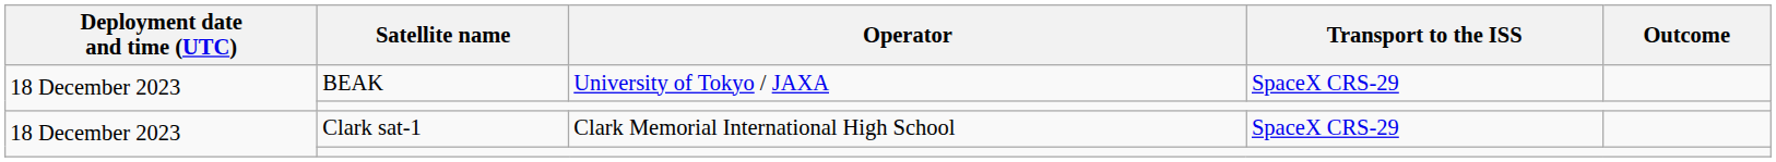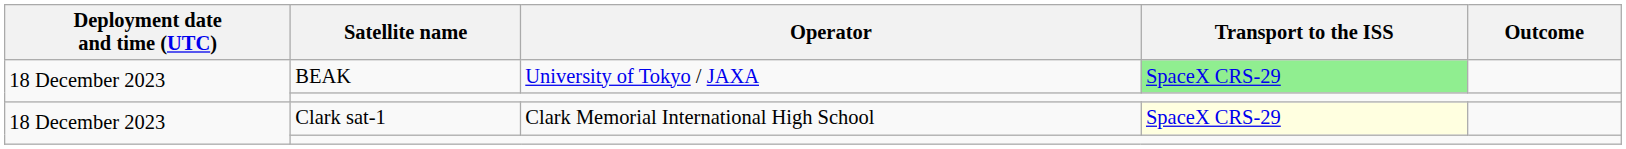BEAK | Transport to the ISS: no background -> lightgreen background
Clark sat-1 | Transport to the ISS: no background -> lightyellow background
